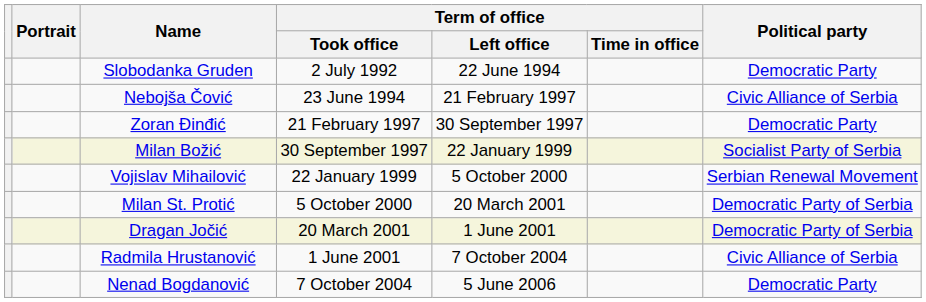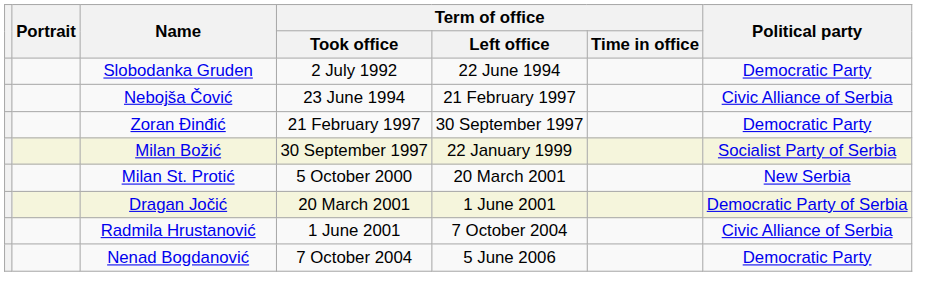- row: Vojislav Mihailović | 22 January 1999 | 5 October 2000 | Serbian Renewal Movement
Milan St. Protić | Political party: Democratic Party of Serbia -> New Serbia
